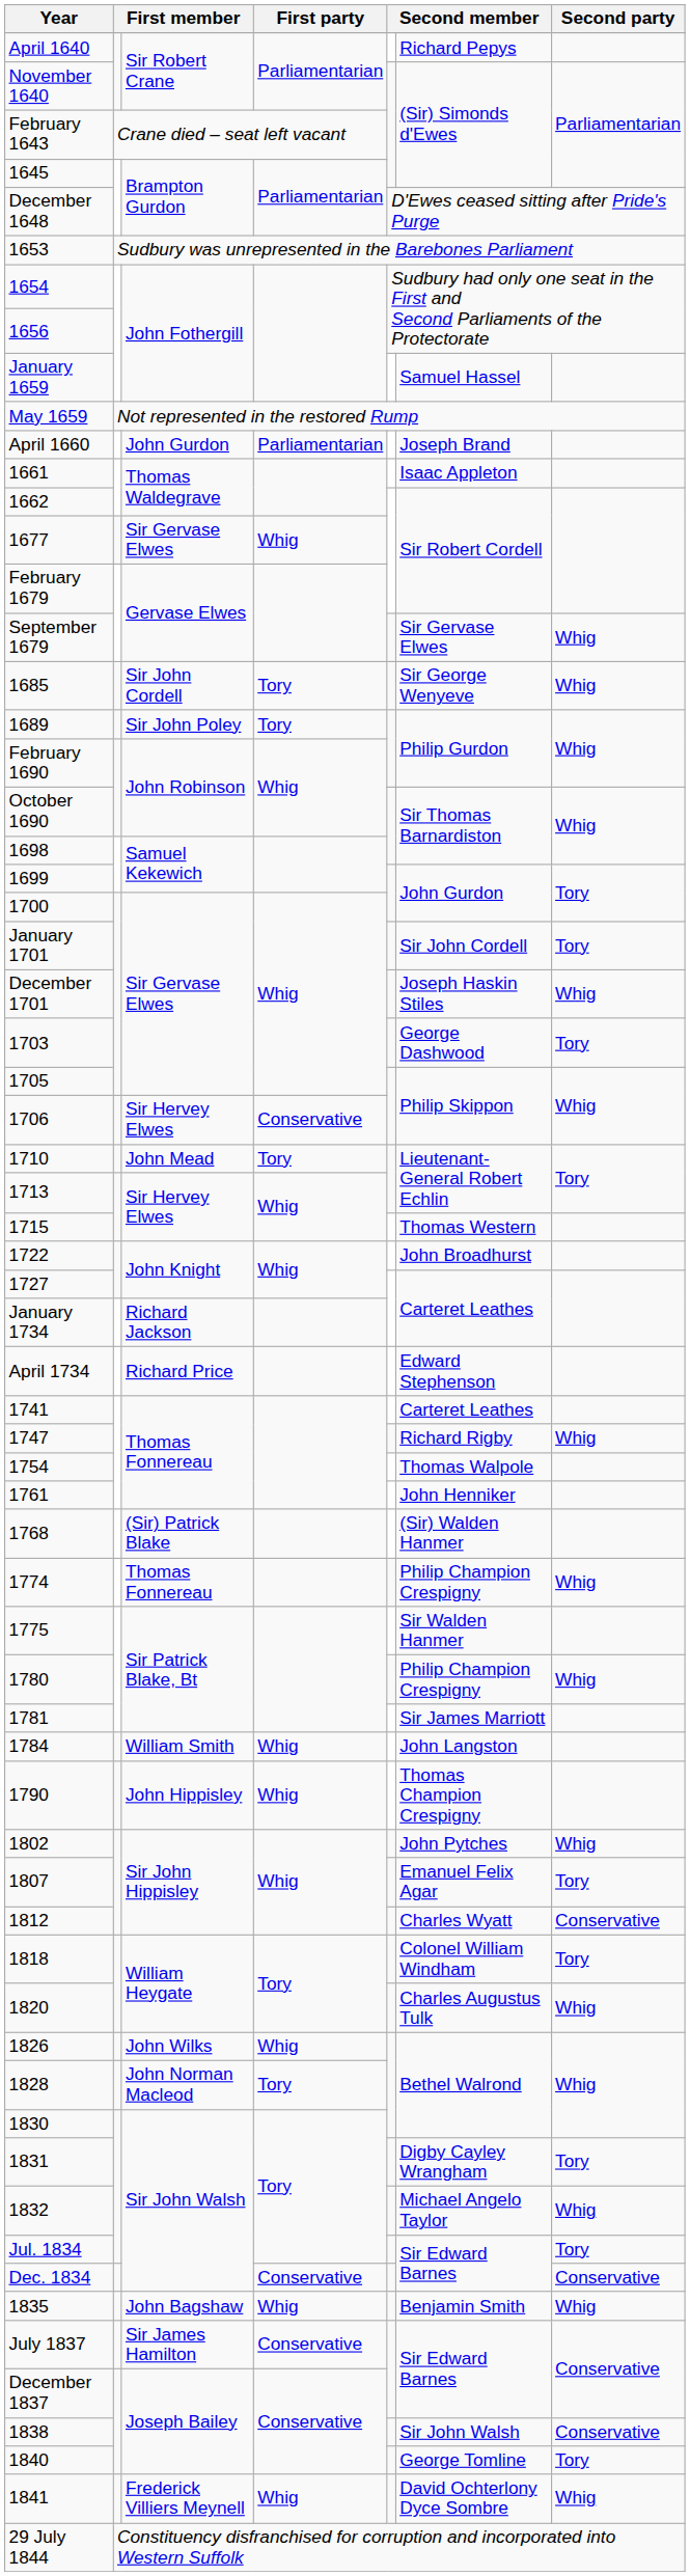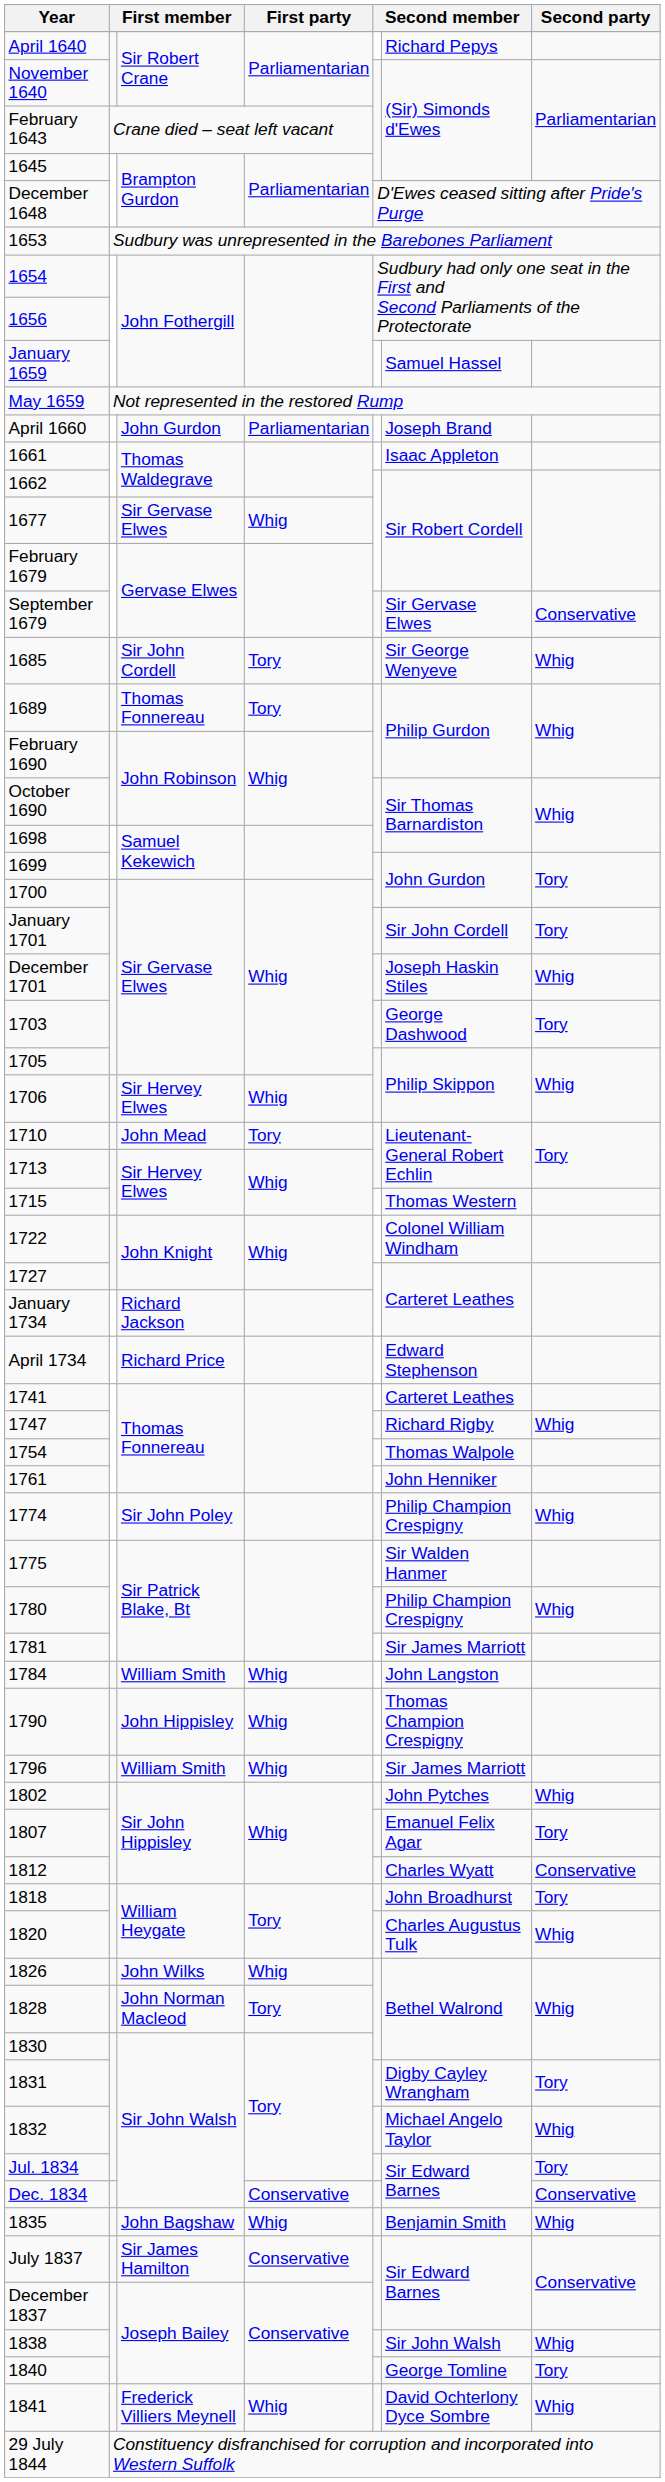September 1679 | Second party: Whig -> Conservative
1689 | column 3: Sir John Poley -> Thomas Fonnereau
1706 | First party: Conservative -> Whig
1722 | column 6: John Broadhurst -> Colonel William Windham
- row: 1768 | (Sir) Patrick Blake | (Sir) Walden Hanmer
1774 | column 3: Thomas Fonnereau -> Sir John Poley
+ row: 1796 | William Smith | Whig | Sir James Marriott
1818 | column 6: Colonel William Windham -> John Broadhurst
1838 | Second party: Conservative -> Whig
